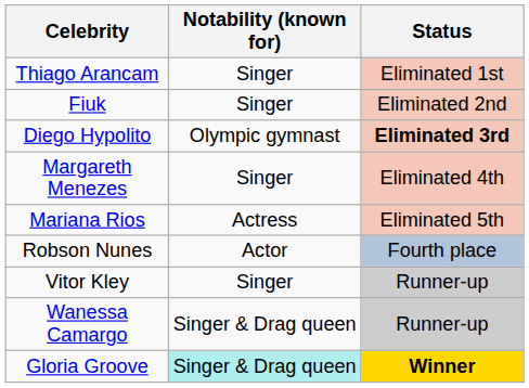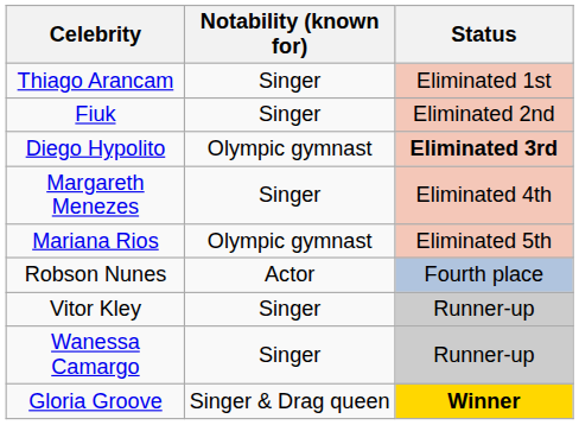Mariana Rios | Notability (known for): Actress -> Olympic gymnast
Wanessa Camargo | Notability (known for): Singer & Drag queen -> Singer
Gloria Groove | Notability (known for): paleturquoise background -> no background
